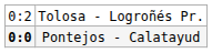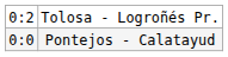Pontejos - Calatayud | column 1: bold -> normal
